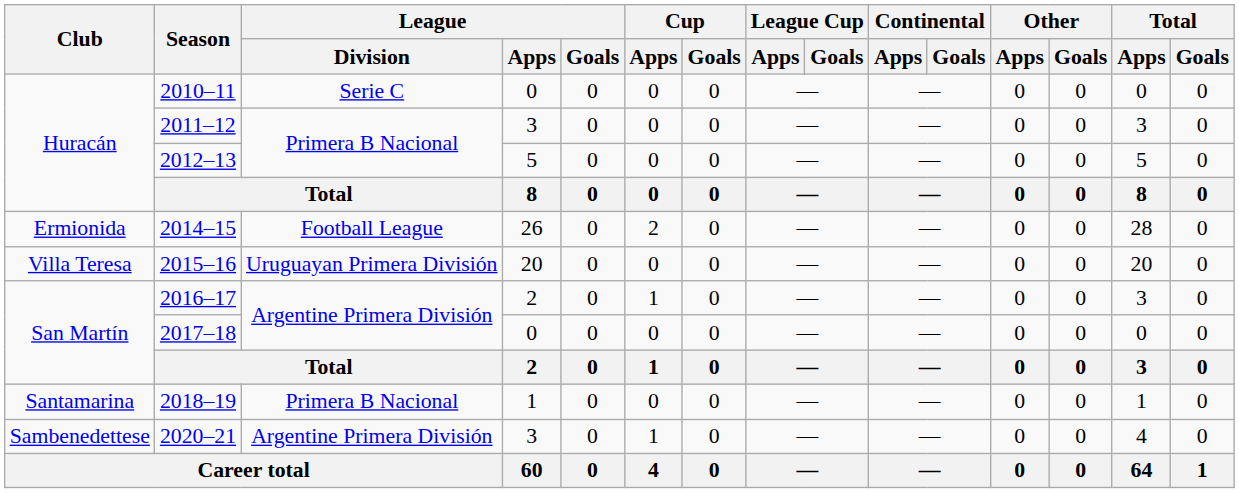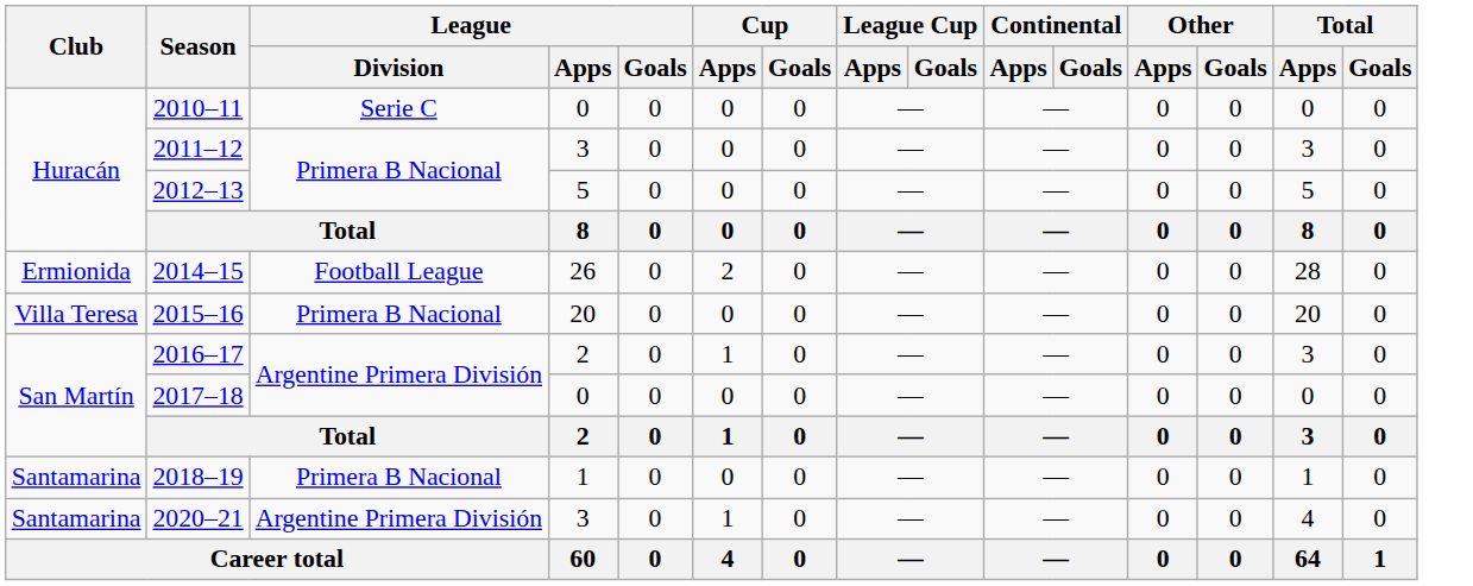2015–16 | League / Division: Uruguayan Primera División -> Primera B Nacional
2020–21 | Club: Sambenedettese -> Santamarina
